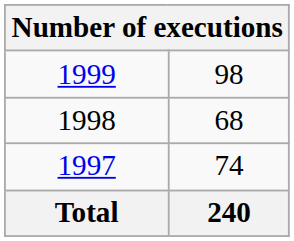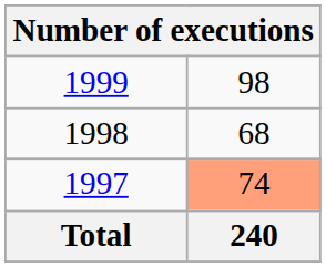1997 | column 2: no background -> lightsalmon background
